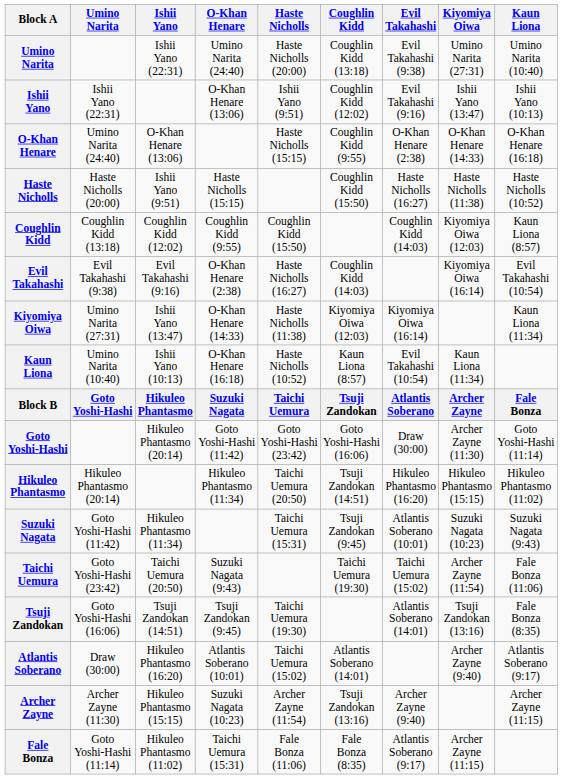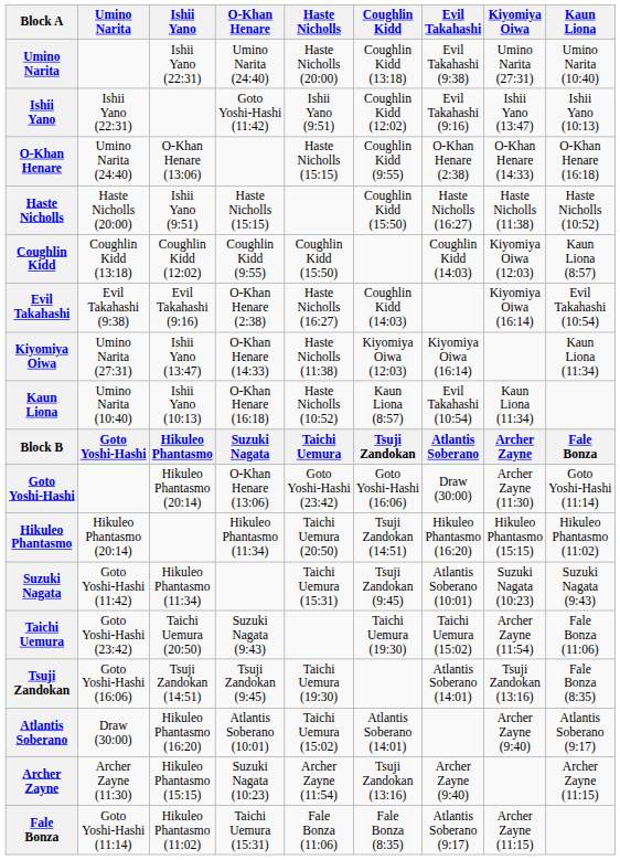row 3 | O-Khan Henare: O-Khan Henare (13:06) -> Goto Yoshi-Hashi (11:42)
row 11 | O-Khan Henare: Goto Yoshi-Hashi (11:42) -> O-Khan Henare (13:06)
